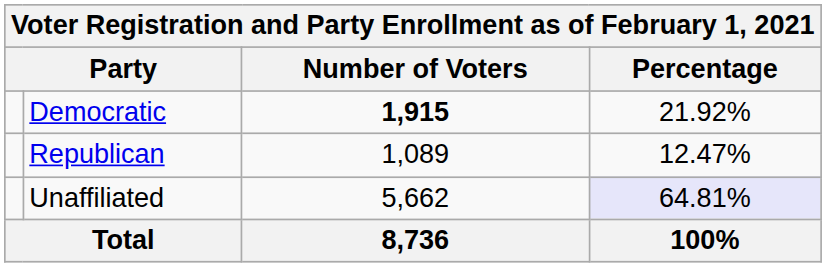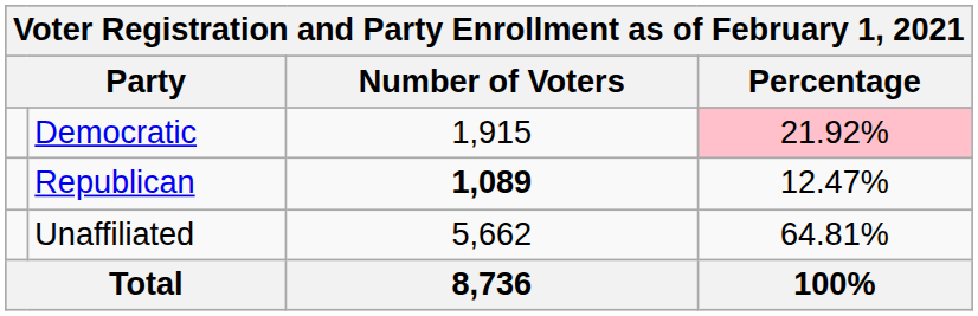Democratic | Number of Voters: bold -> normal
Democratic | Percentage: no background -> pink background
Republican | Number of Voters: normal -> bold
Unaffiliated | Percentage: lavender background -> no background
